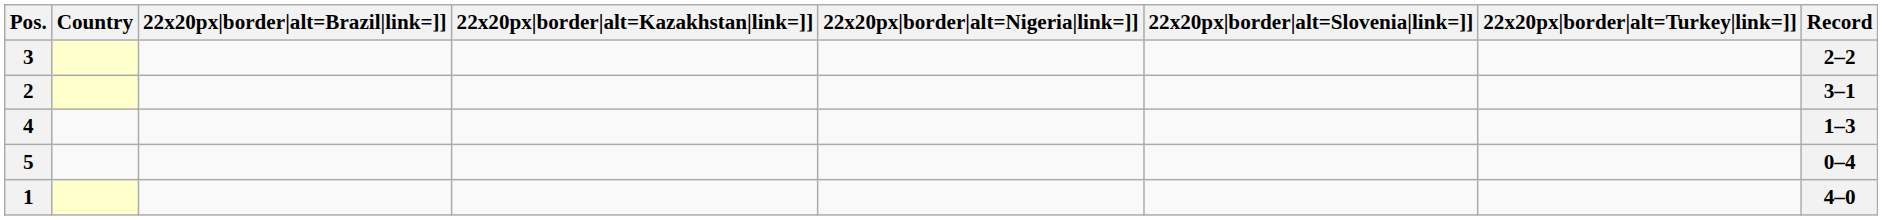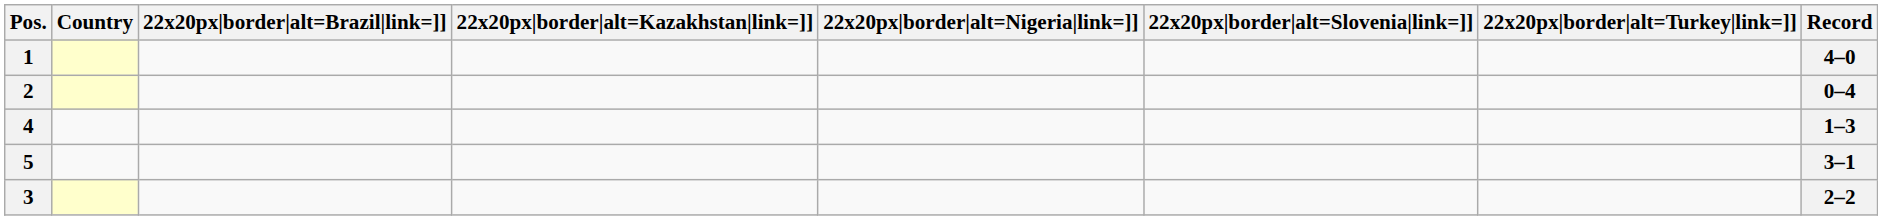rows swapped: 3 <-> 1
2 | Record: 3–1 -> 0–4
5 | Record: 0–4 -> 3–1
